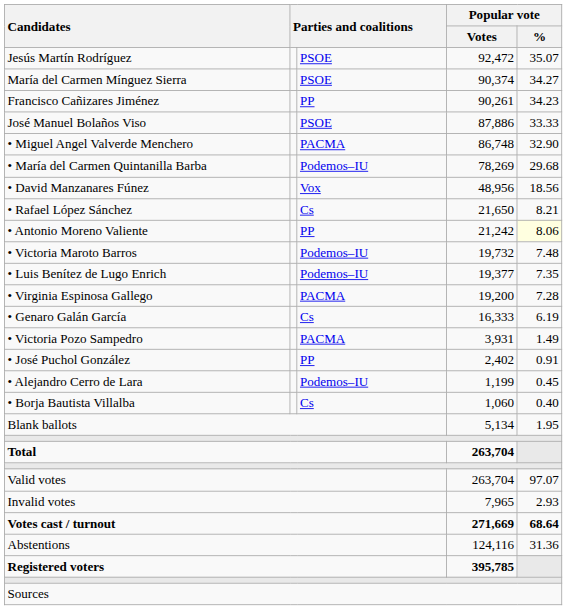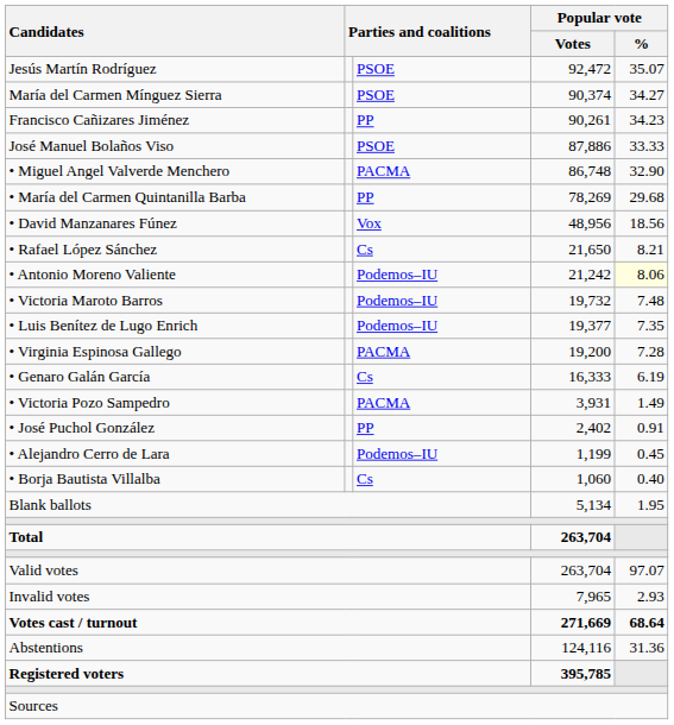• María del Carmen Quintanilla Barba | column 3: Podemos–IU -> PP
• Antonio Moreno Valiente | column 3: PP -> Podemos–IU
